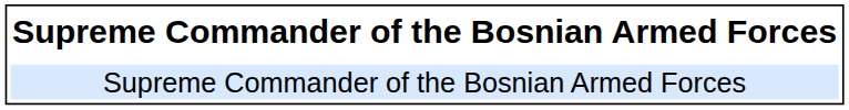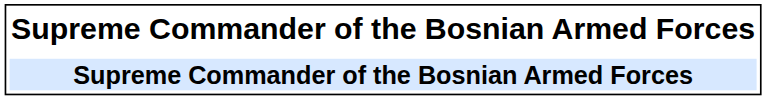row 2 | column 1: normal -> bold
